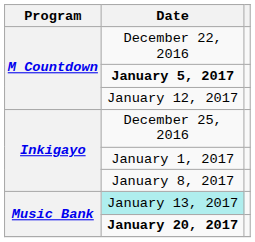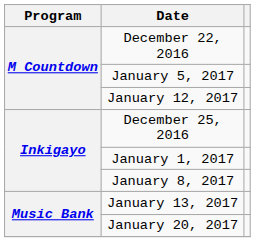January 5, 2017 | Date: bold -> normal
January 13, 2017 | Date: paleturquoise background -> no background
January 20, 2017 | Date: bold -> normal
